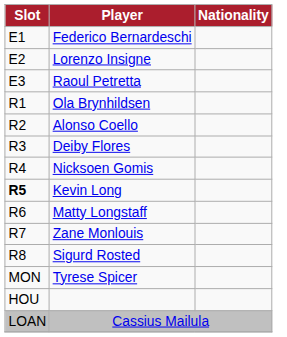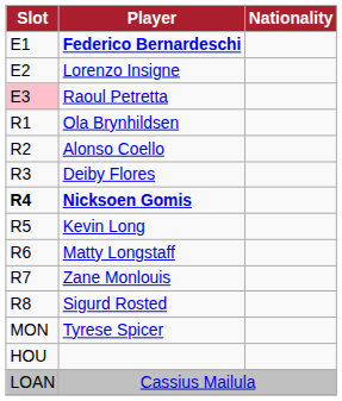Federico Bernardeschi | Player: normal -> bold
Raoul Petretta | Slot: no background -> pink background
Nicksoen Gomis | Slot: normal -> bold
Nicksoen Gomis | Player: normal -> bold
Kevin Long | Slot: bold -> normal
